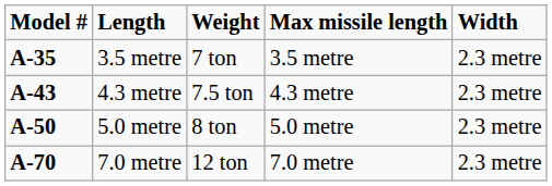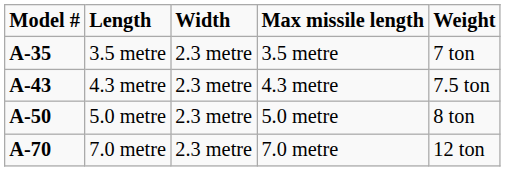columns swapped: Width <-> Weight
